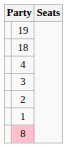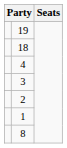8 | column 2: pink background -> no background
